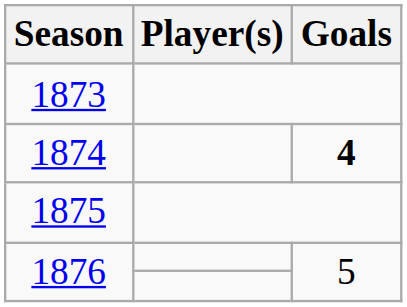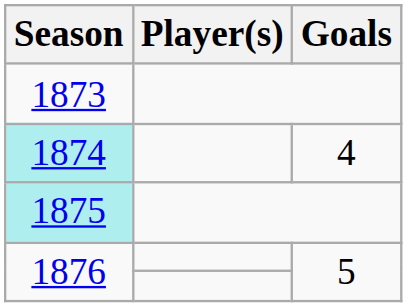1874 | Season: no background -> paleturquoise background
1874 | Goals: bold -> normal
1875 | Season: no background -> paleturquoise background
